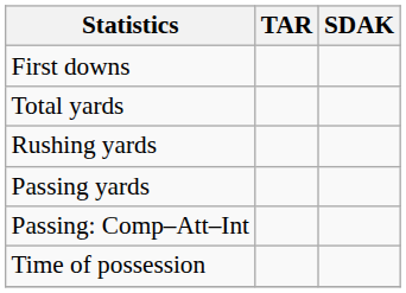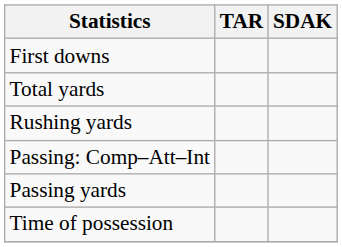rows swapped: Passing yards <-> Passing: Comp–Att–Int
